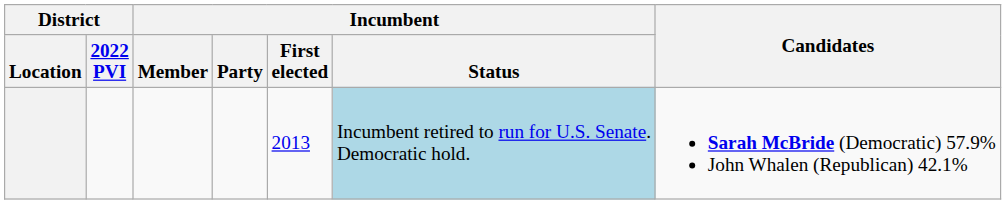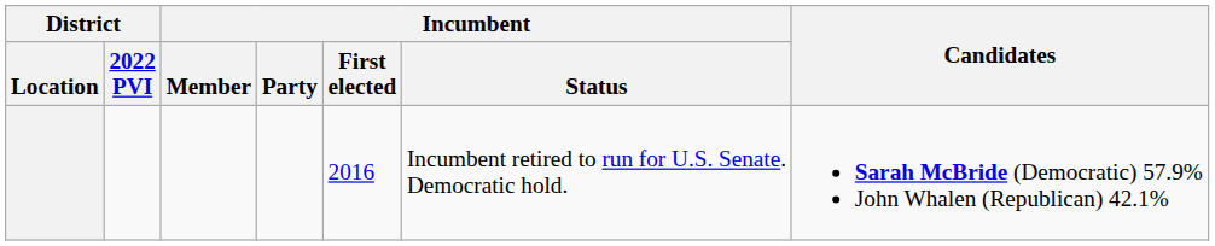row 3 | Incumbent / First elected: 2013 -> 2016
row 3 | Incumbent / Status: lightblue background -> no background
